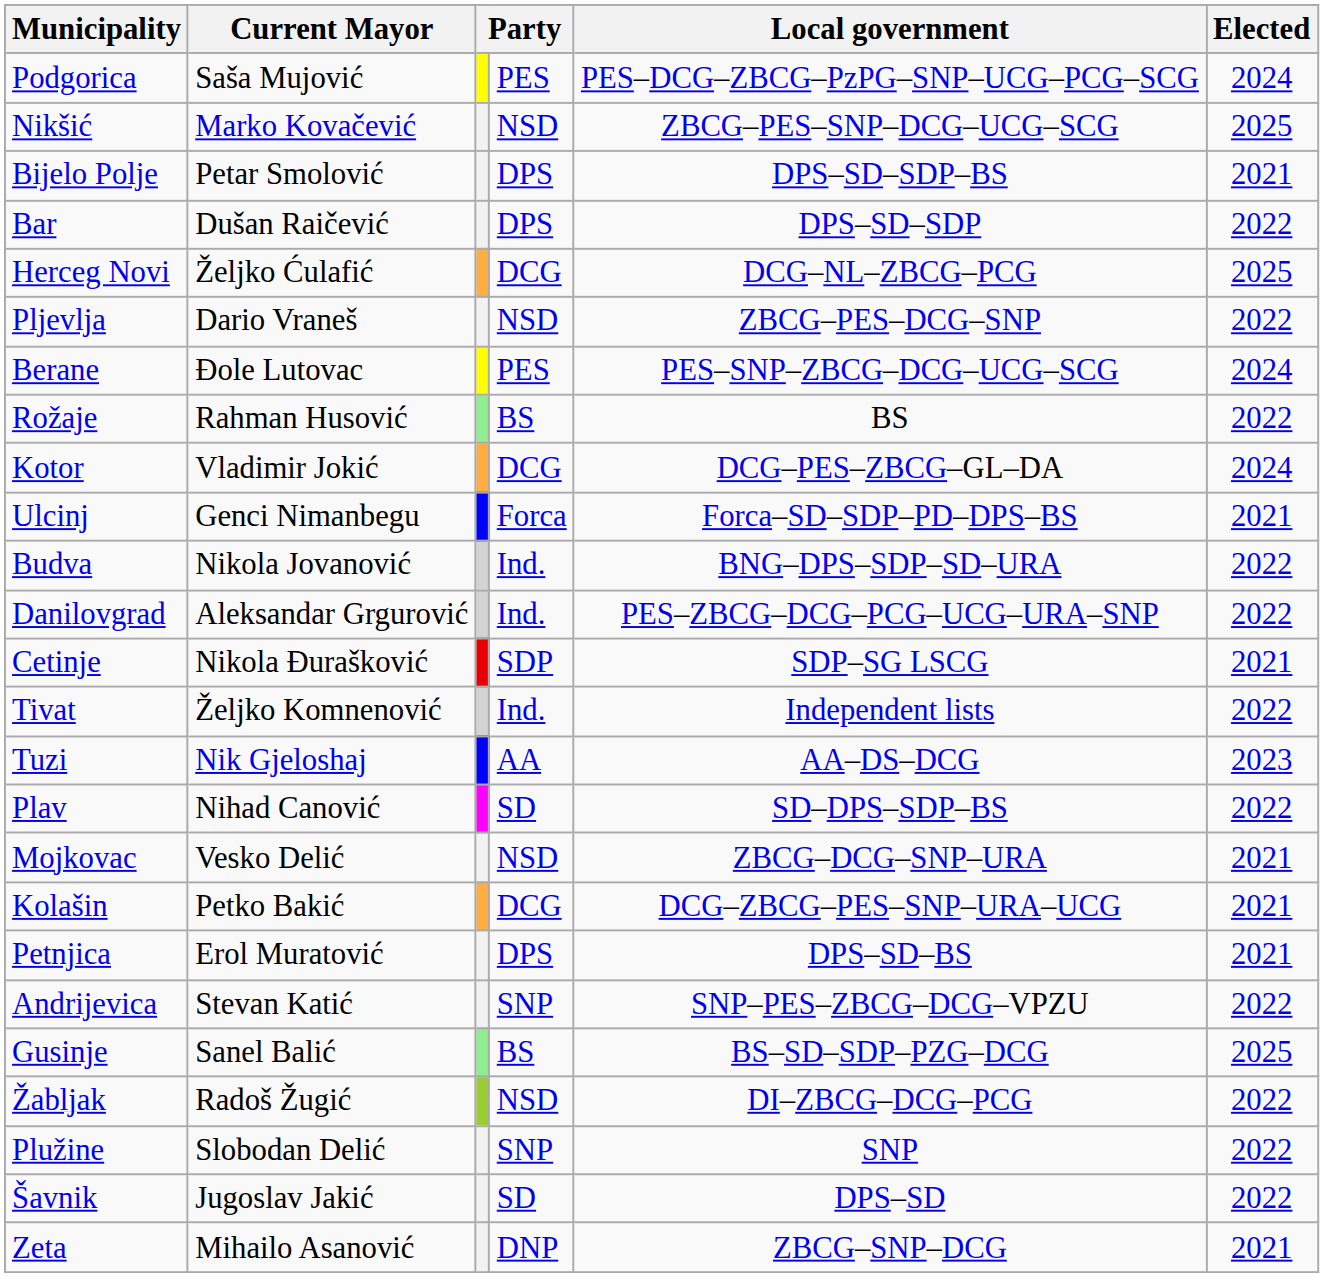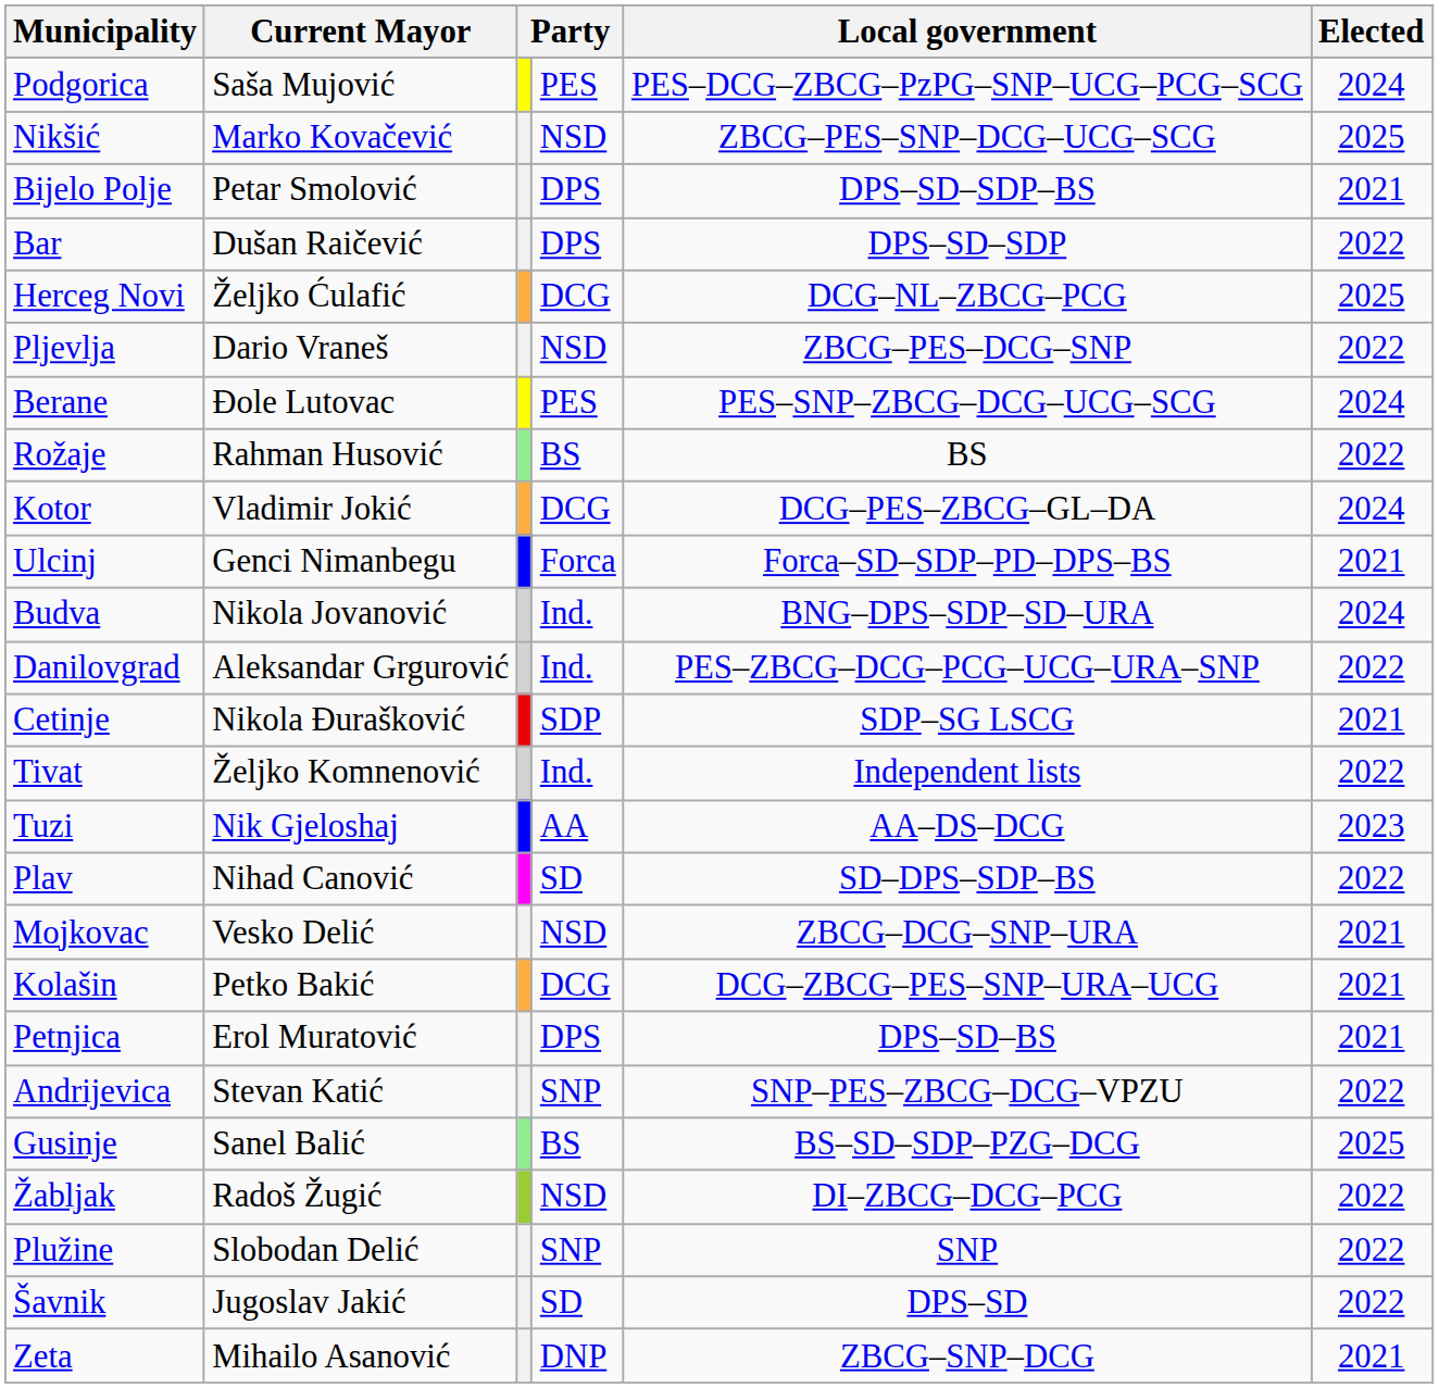Budva | Elected: 2022 -> 2024
